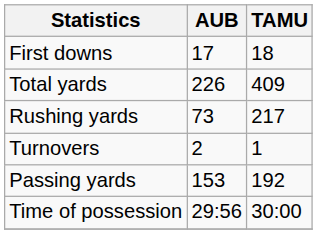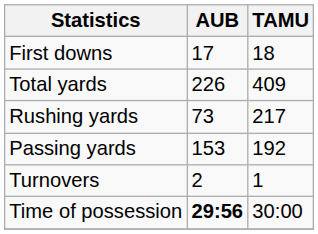rows swapped: Passing yards <-> Turnovers
Time of possession | AUB: normal -> bold
